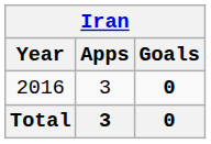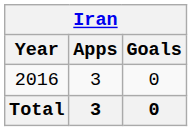2016 | Goals: bold -> normal
